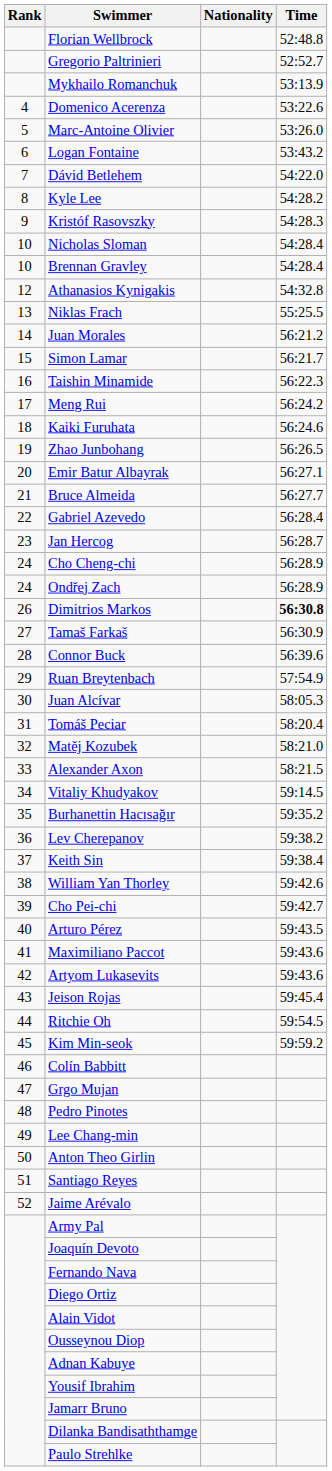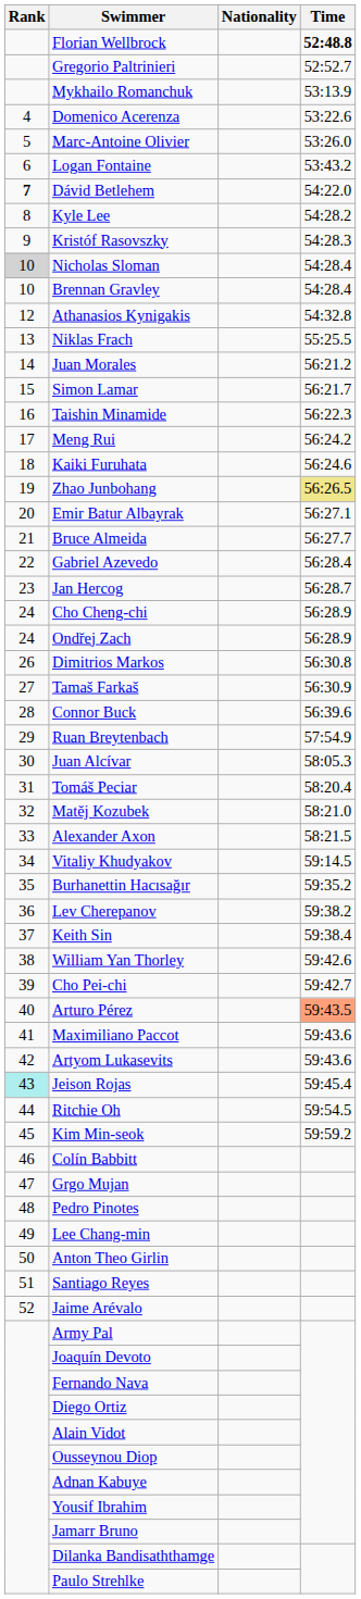Florian Wellbrock | Time: normal -> bold
Dávid Betlehem | Rank: normal -> bold
Nicholas Sloman | Rank: no background -> lightgrey background
Zhao Junbohang | Time: no background -> khaki background
Dimitrios Markos | Time: bold -> normal
Arturo Pérez | Time: no background -> lightsalmon background
Jeison Rojas | Rank: no background -> paleturquoise background
